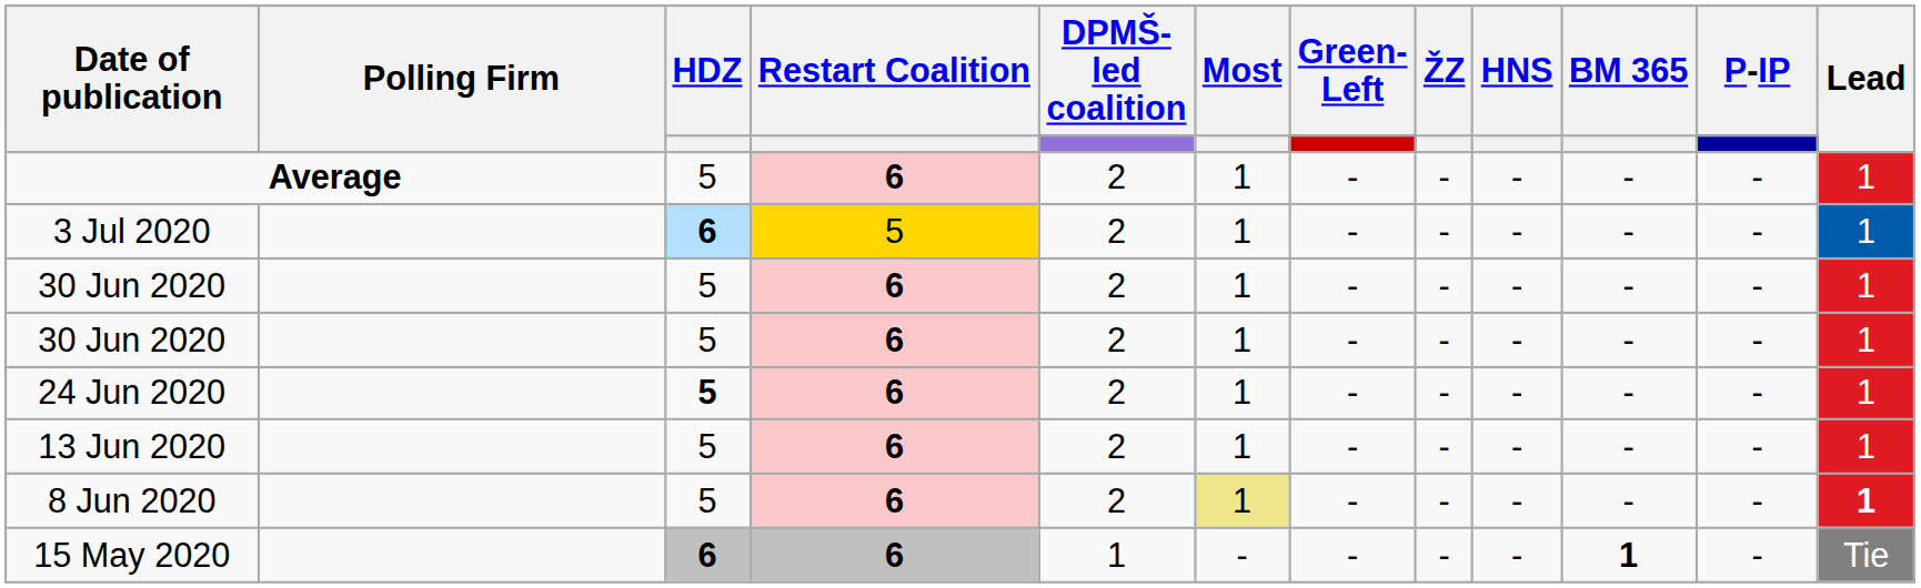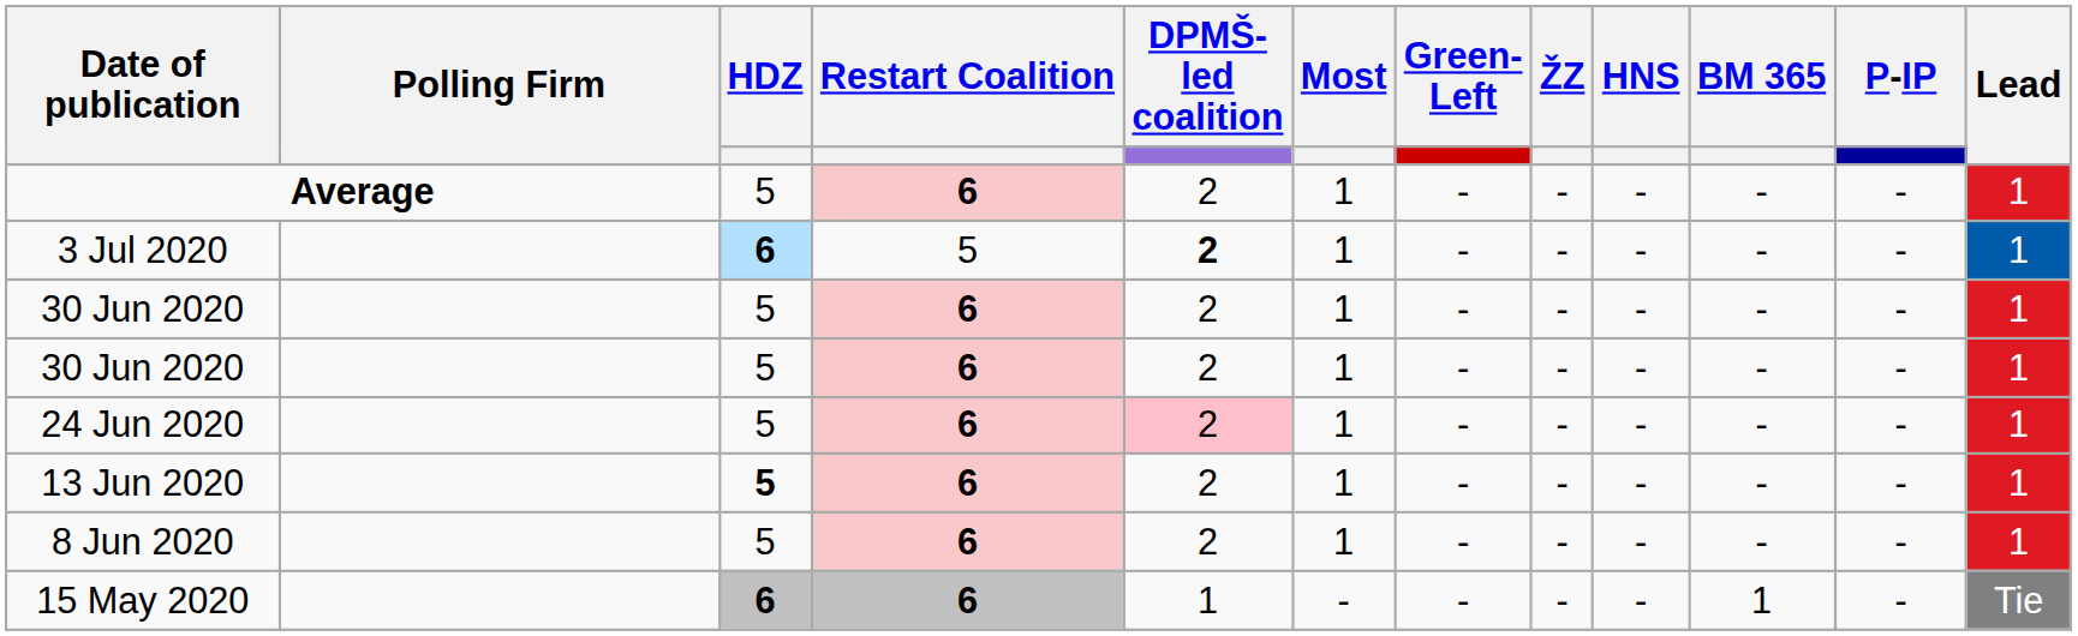3 Jul 2020 | Restart Coalition: gold background -> no background
3 Jul 2020 | DPMŠ-led coalition: normal -> bold
24 Jun 2020 | HDZ: bold -> normal
24 Jun 2020 | DPMŠ-led coalition: no background -> pink background
13 Jun 2020 | HDZ: normal -> bold
8 Jun 2020 | Most: khaki background -> no background
8 Jun 2020 | Lead: bold -> normal
15 May 2020 | BM 365: bold -> normal
